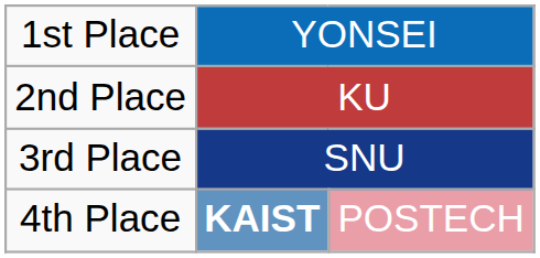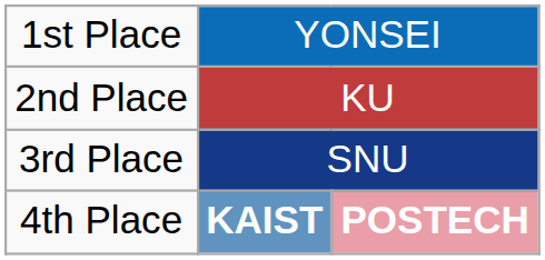4th Place | column 3: normal -> bold
